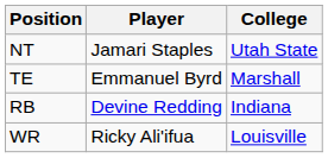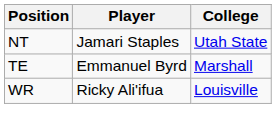- row: RB | Devine Redding | Indiana
